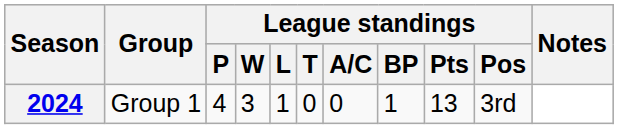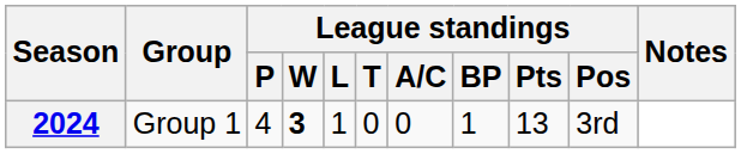2024 | League standings / W: normal -> bold
